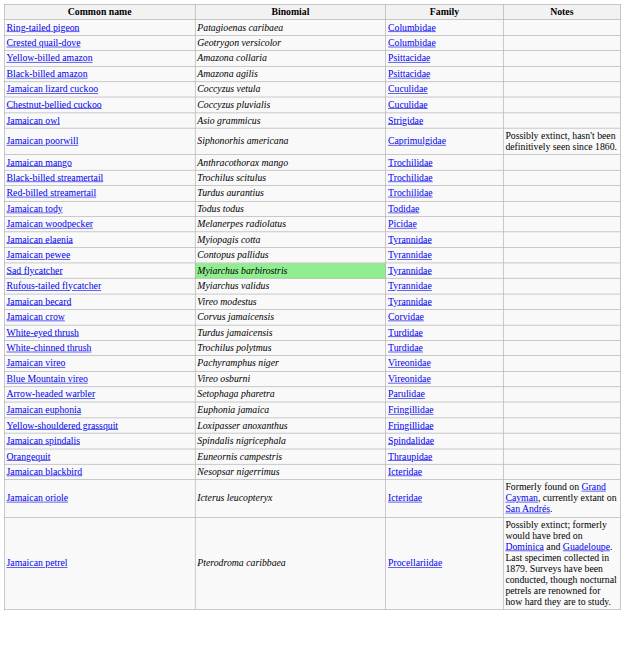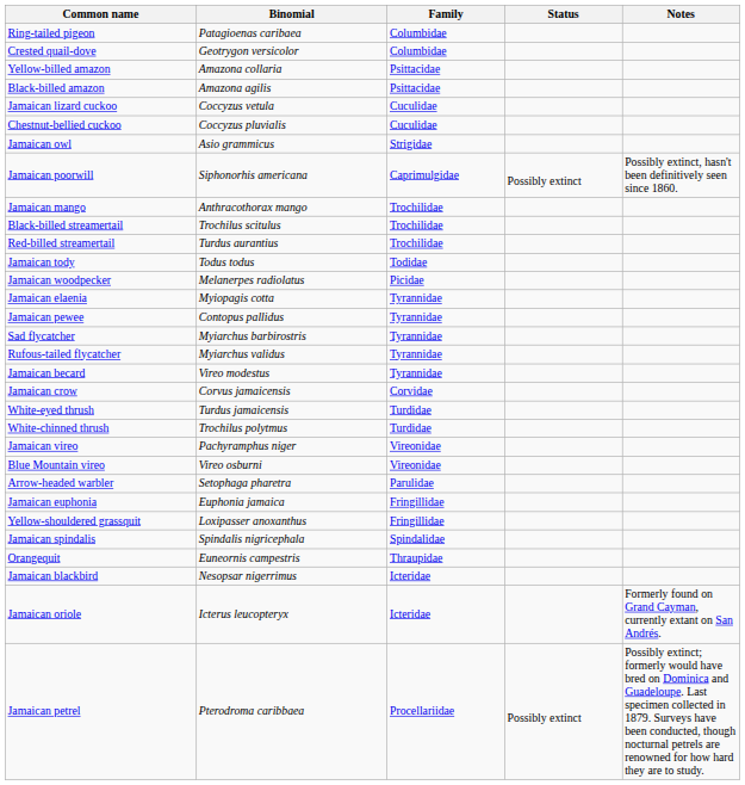+ column: Status | Possibly extinct | Possibly extinct
Sad flycatcher | Binomial: lightgreen background -> no background
